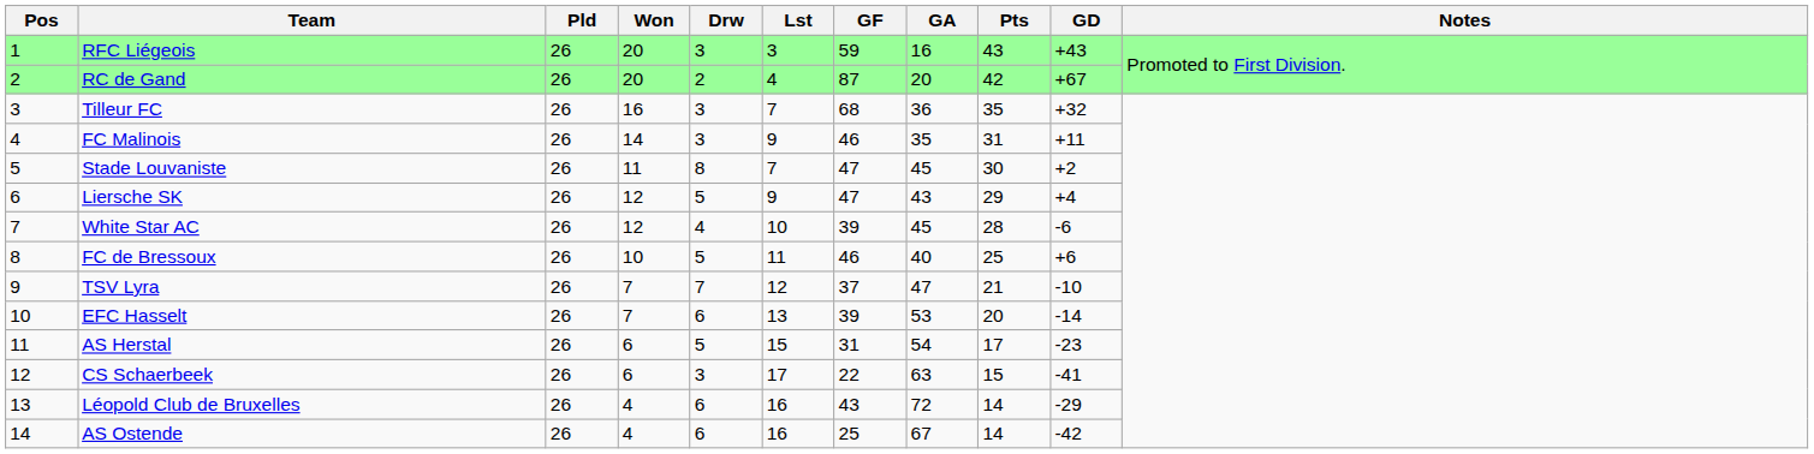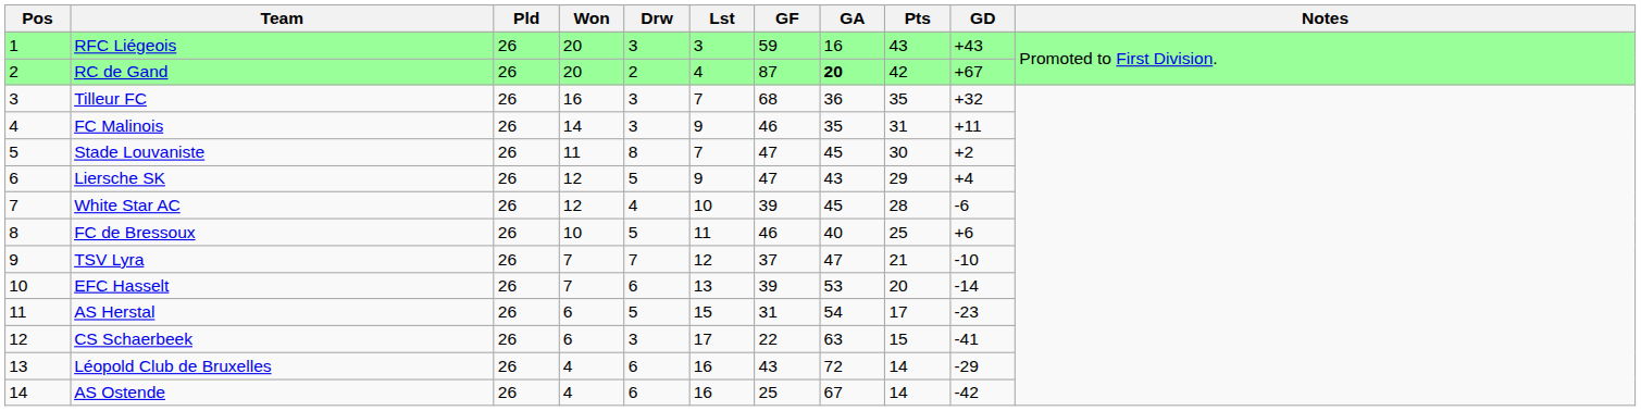RC de Gand | GA: normal -> bold
